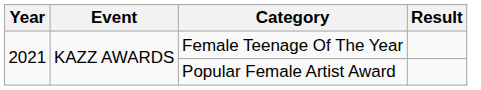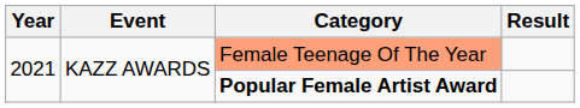Female Teenage Of The Year | Category: no background -> lightsalmon background
Popular Female Artist Award | Category: normal -> bold
